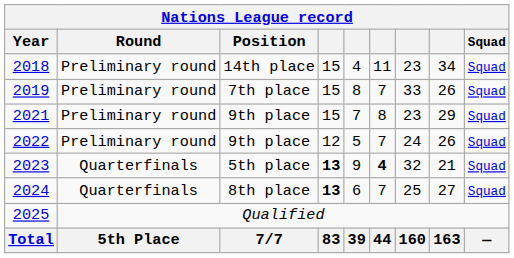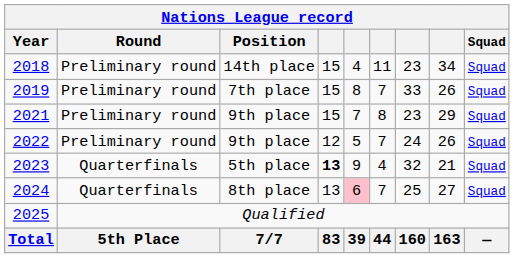2023 | column 6: bold -> normal
2024 | column 4: bold -> normal
2024 | column 5: no background -> pink background
